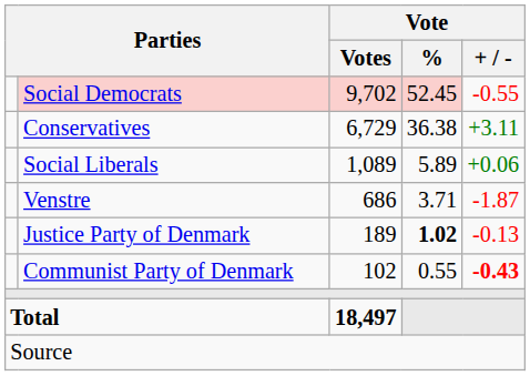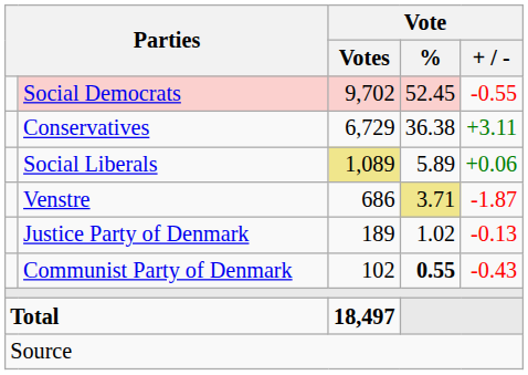Social Liberals | Vote / Votes: no background -> khaki background
Venstre | Vote / %: no background -> khaki background
Justice Party of Denmark | Vote / %: bold -> normal
Communist Party of Denmark | Vote / %: normal -> bold
Communist Party of Denmark | Vote / + / -: bold -> normal
